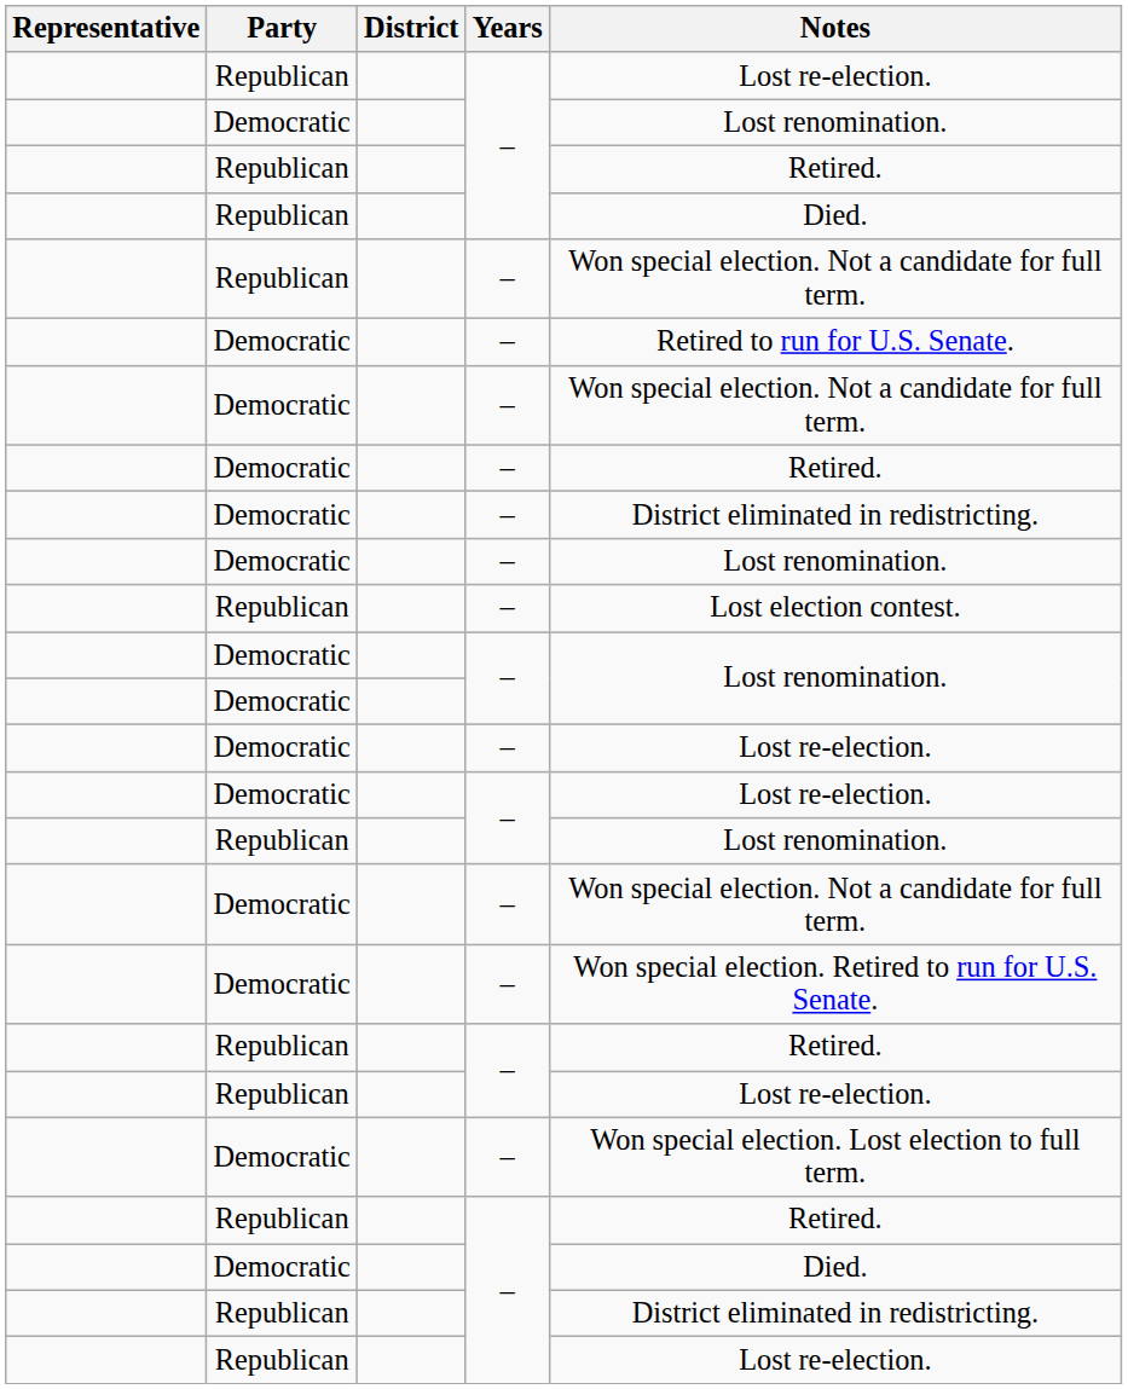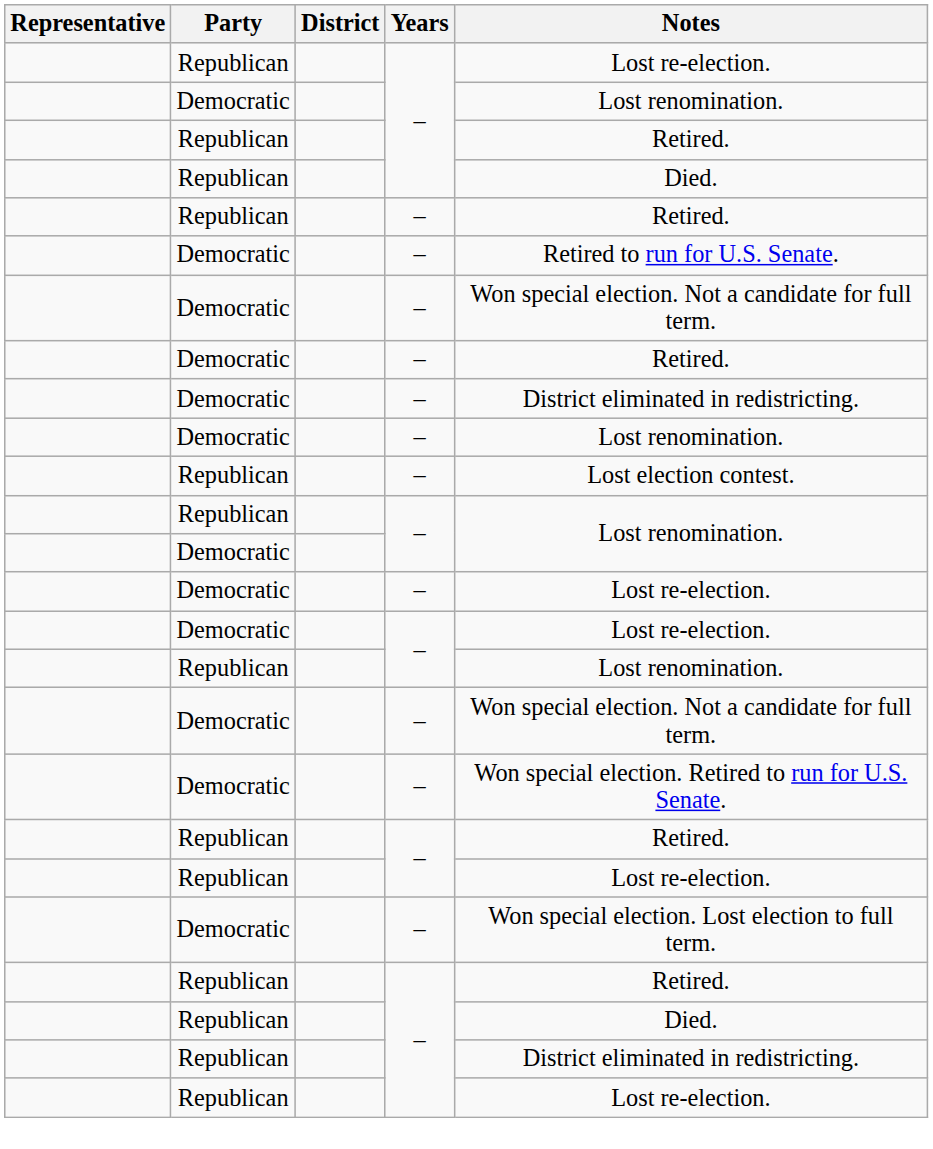row 6 | Notes: Won special election. Not a candidate for full term. -> Retired.
row 13 | Party: Democratic -> Republican
row 24 | Party: Democratic -> Republican
